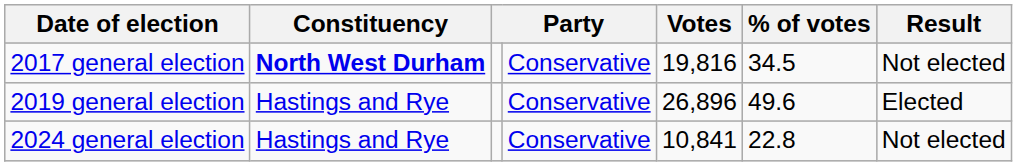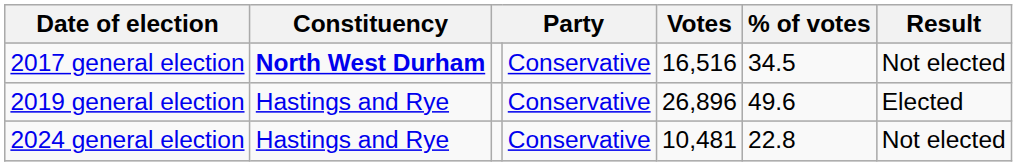2017 general election | Votes: 19,816 -> 16,516
2024 general election | Votes: 10,841 -> 10,481
